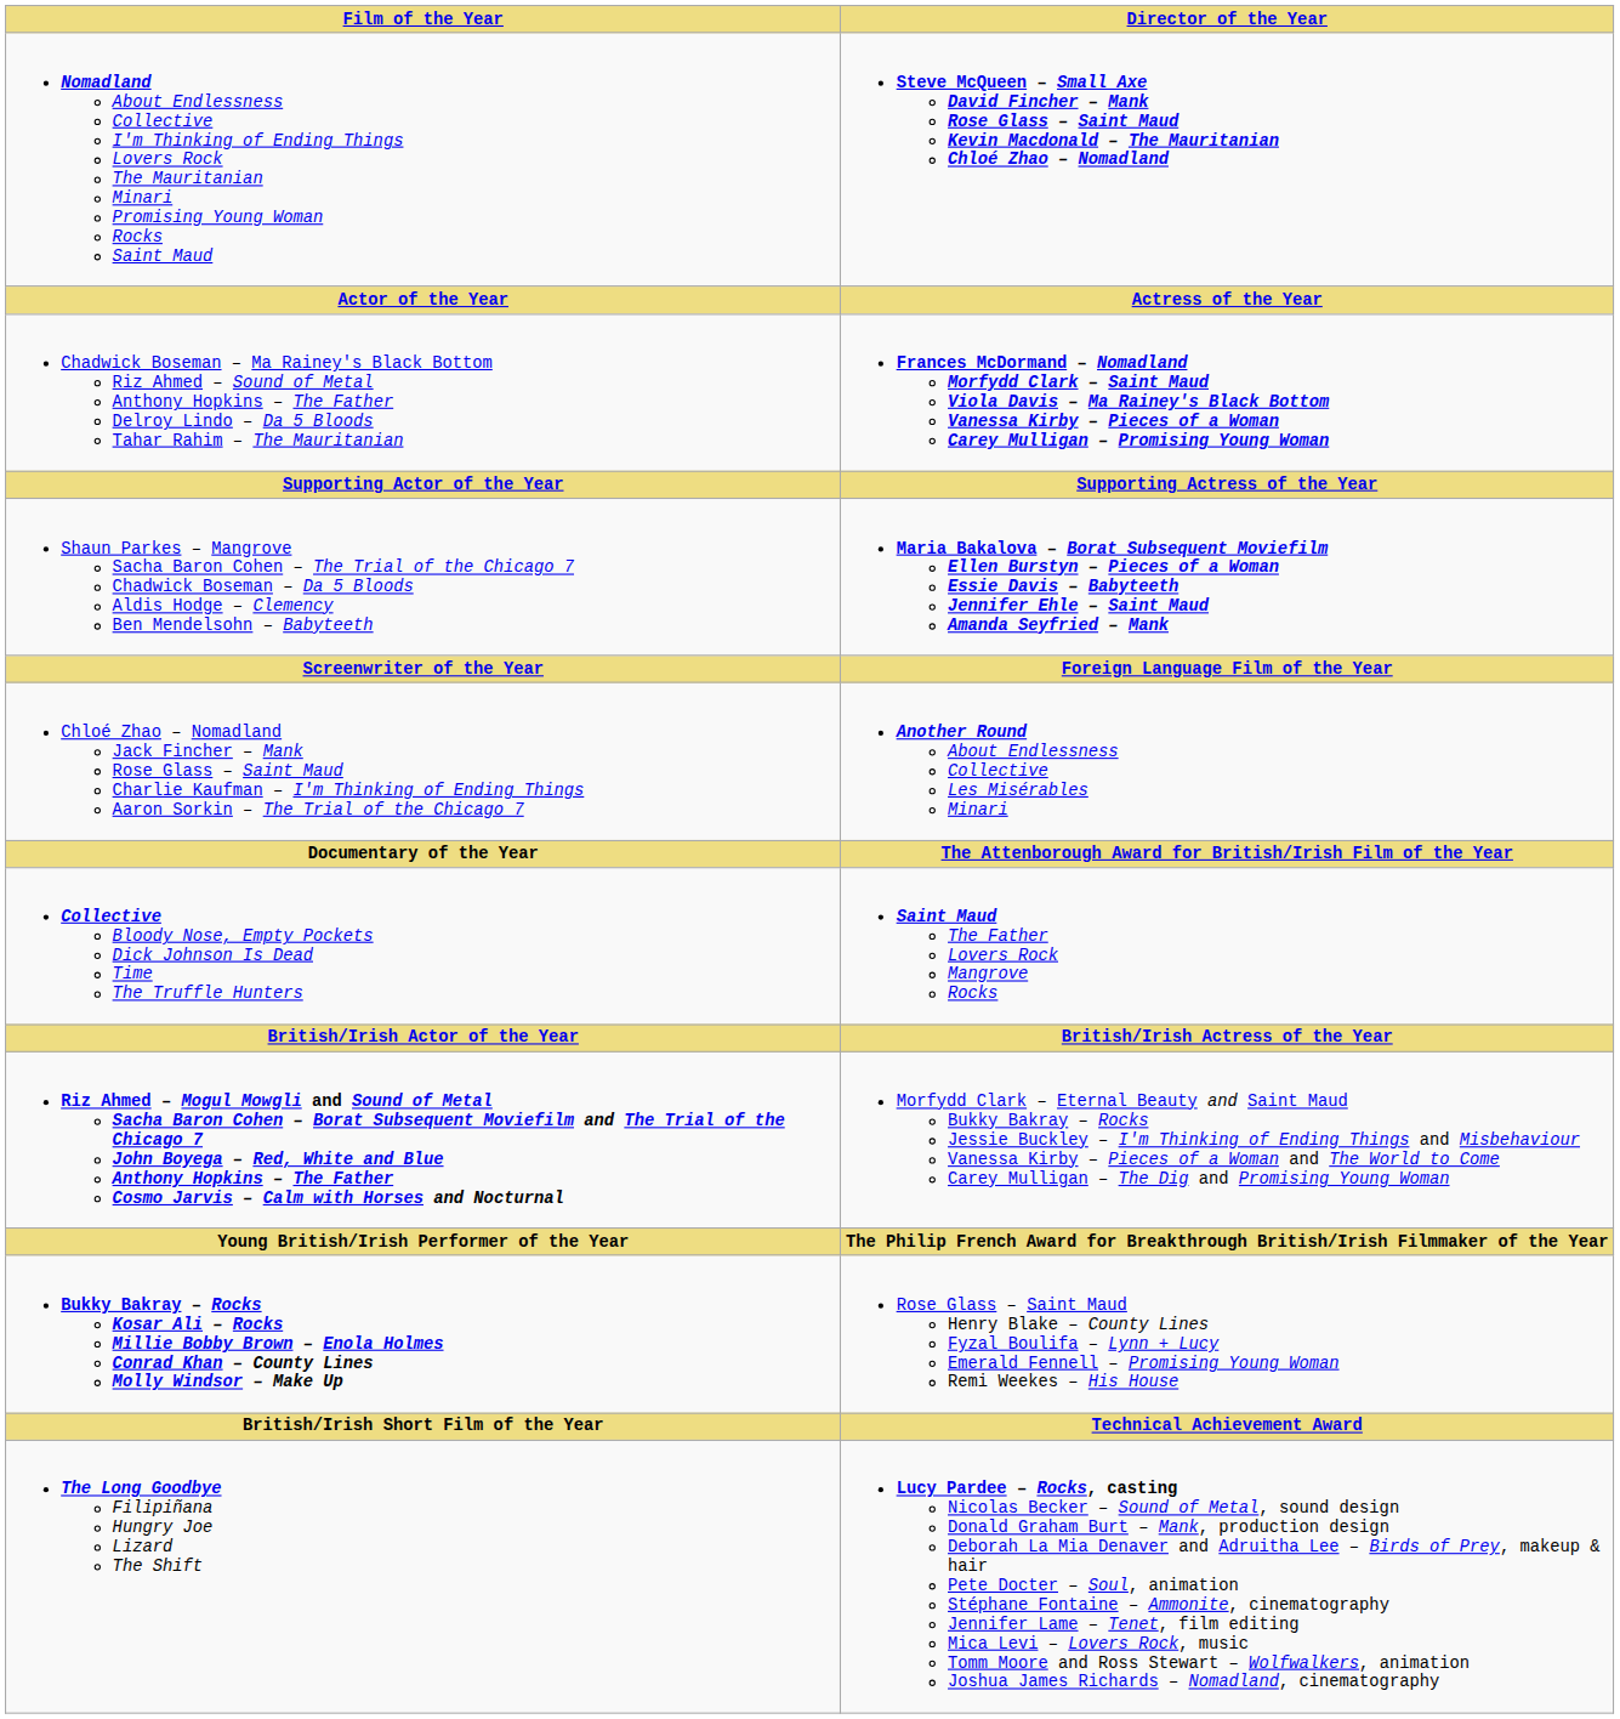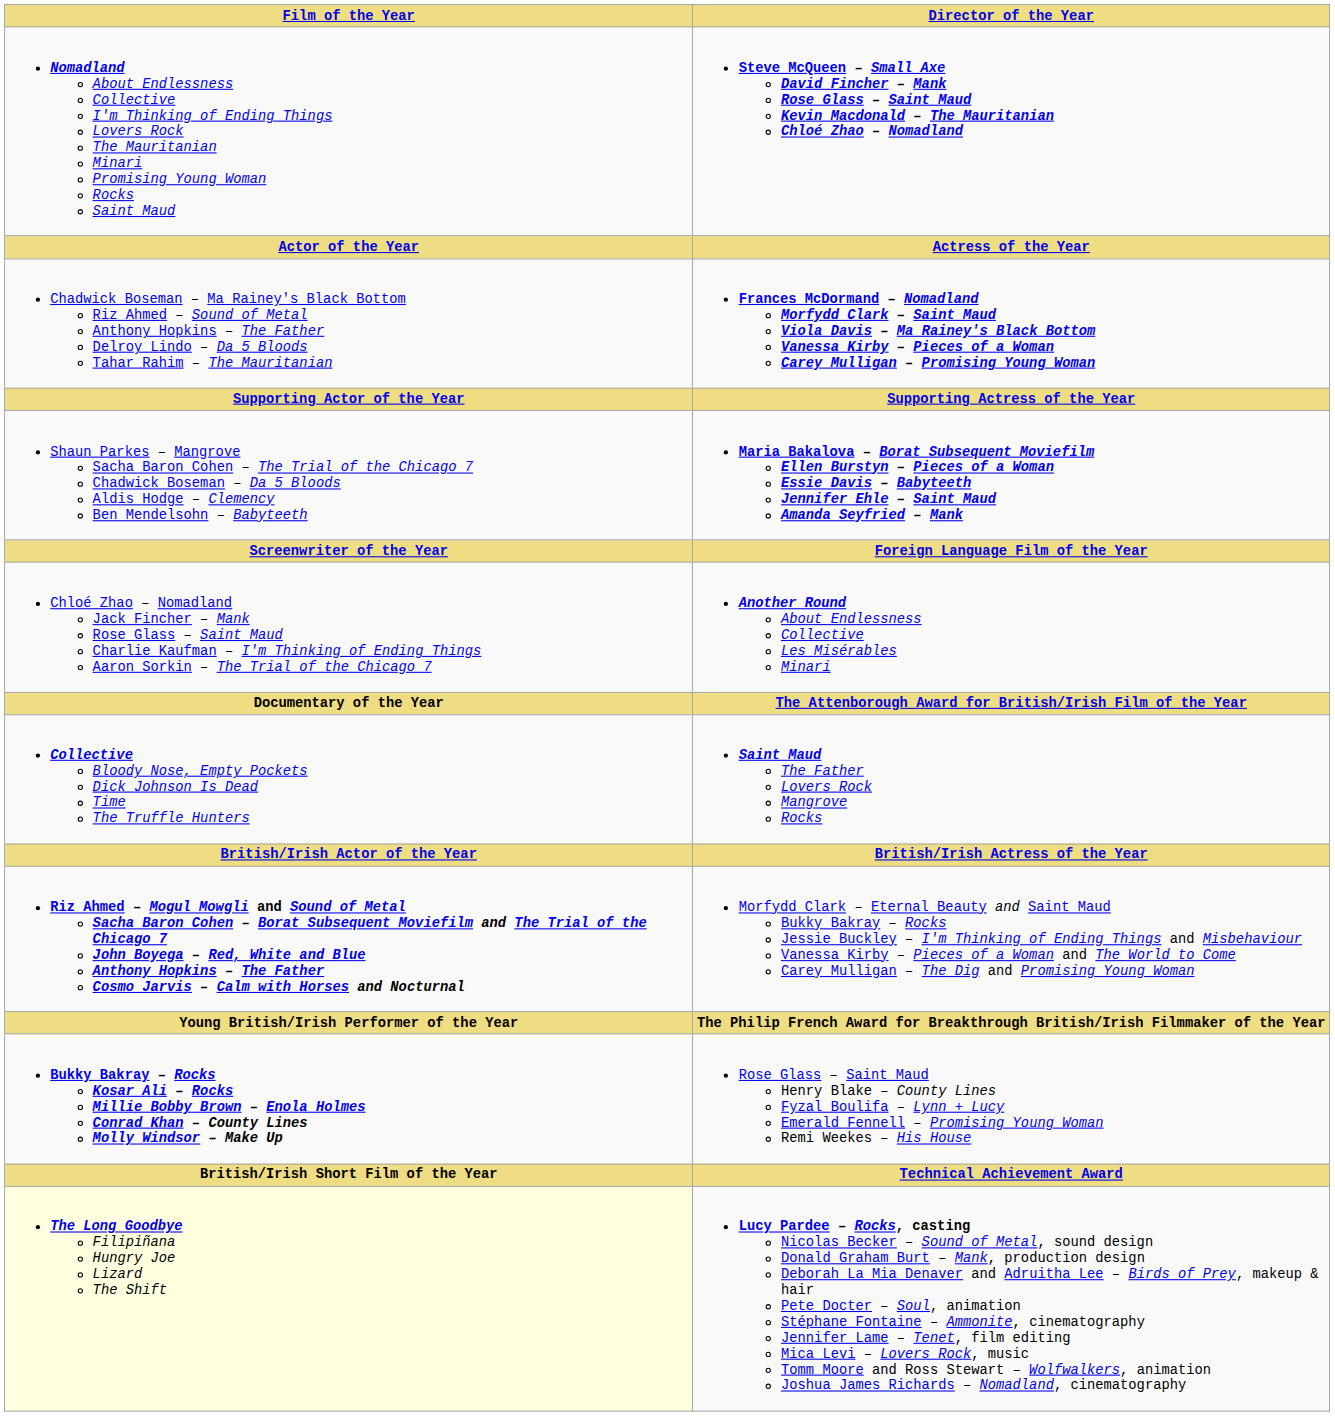The Long Goodbye Filipiñana Hungry Joe Lizard The Shift | Film of the Year: no background -> lightyellow background
